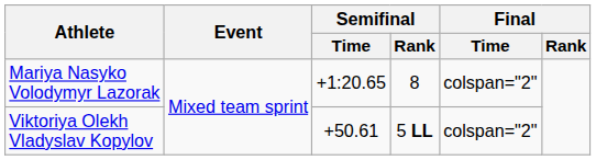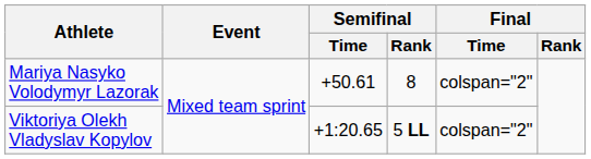Mariya Nasyko Volodymyr Lazorak | Semifinal / Time: +1:20.65 -> +50.61
Viktoriya Olekh Vladyslav Kopylov | Semifinal / Time: +50.61 -> +1:20.65
